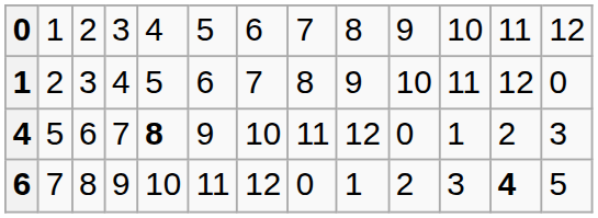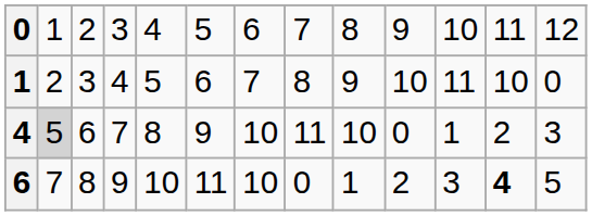row 2 | column 12: 12 -> 10
row 3 | column 2: no background -> lightgrey background
row 3 | column 5: bold -> normal
row 3 | column 9: 12 -> 10
row 4 | column 7: 12 -> 10
